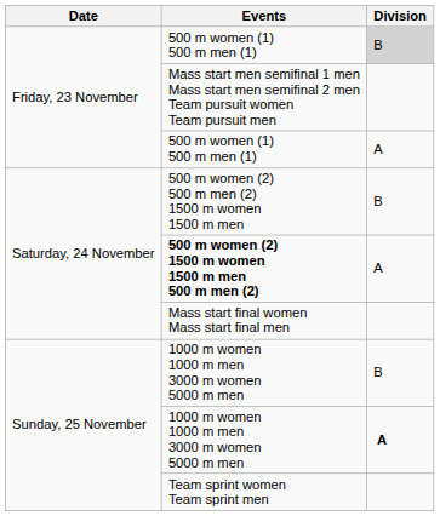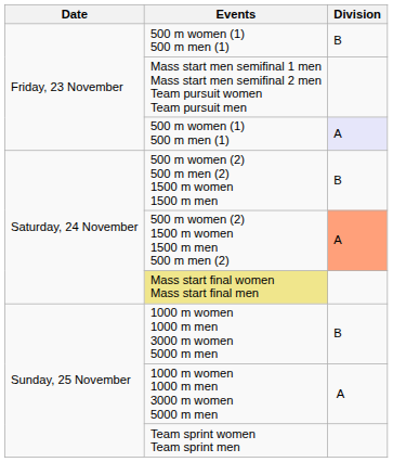500 m women (1) 500 m men (1) / B | Division: lightgrey background -> no background
500 m women (1) 500 m men (1) / A | Division: no background -> lavender background
500 m women (2) 1500 m women 1500 m men 500 m men (2) | Events: bold -> normal
500 m women (2) 1500 m women 1500 m men 500 m men (2) | Division: no background -> lightsalmon background
Mass start final women Mass start final men | Events: no background -> khaki background
1000 m women 1000 m men 3000 m women 5000 m men / A | Division: bold -> normal
